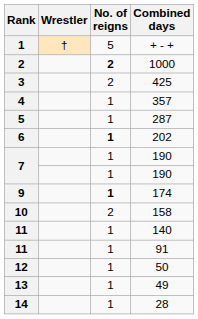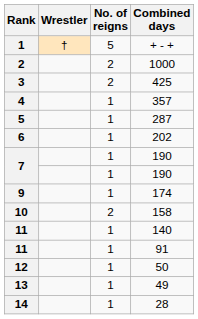1000 | No. of reigns: bold -> normal
202 | No. of reigns: bold -> normal
174 | No. of reigns: bold -> normal
